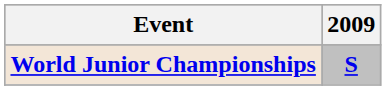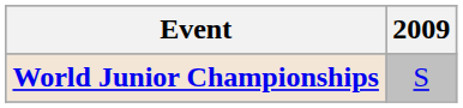World Junior Championships | 2009: bold -> normal
